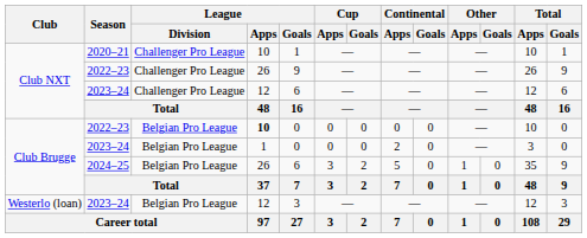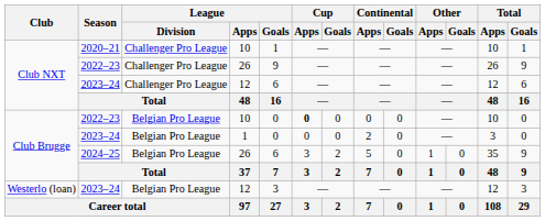Club Brugge / 2022–23 | League / Apps: bold -> normal
Club Brugge / 2022–23 | Cup / Apps: normal -> bold
